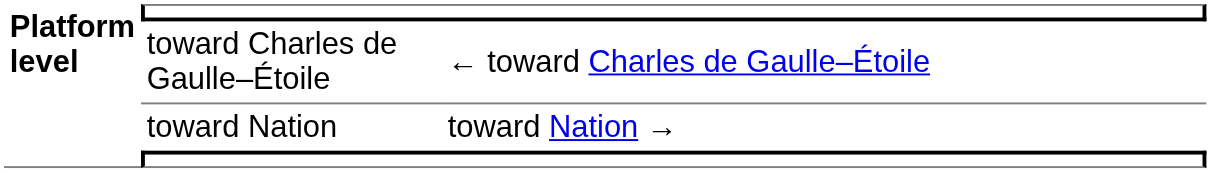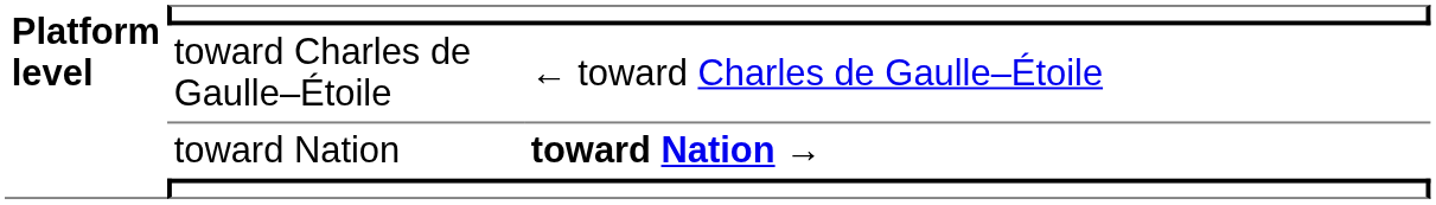toward Nation | column 3: normal -> bold
